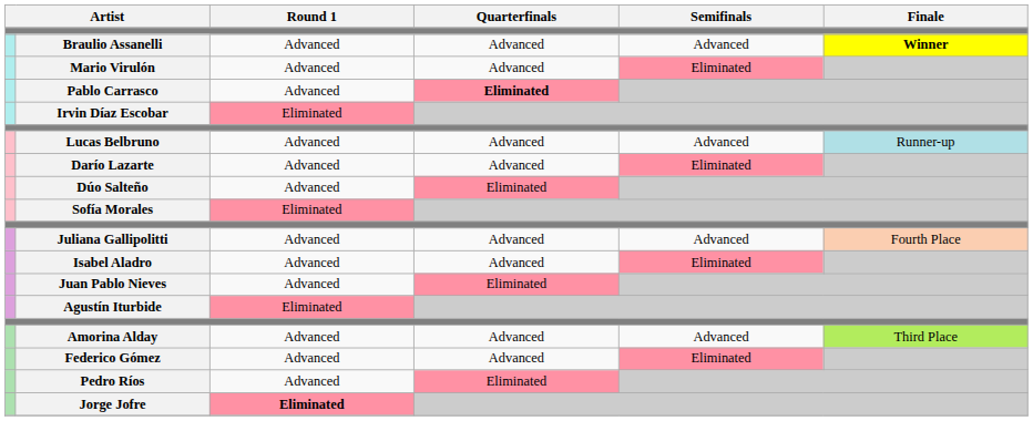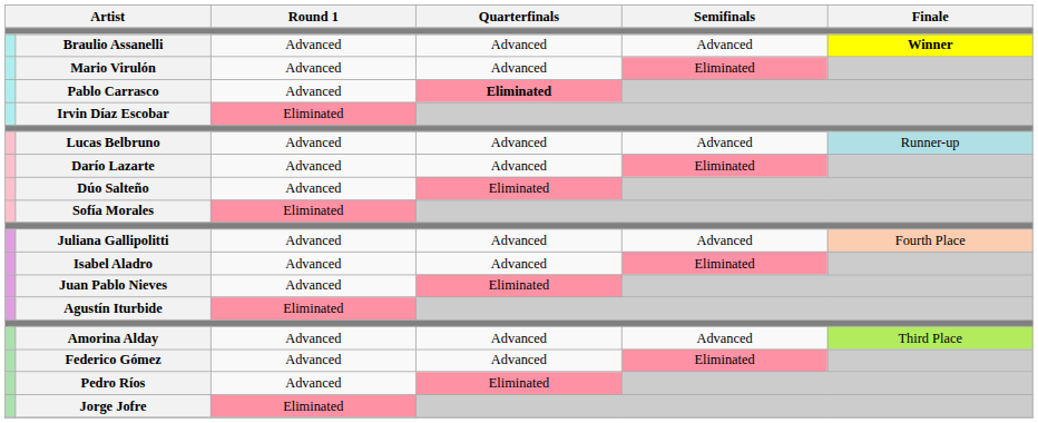Jorge Jofre | Round 1: bold -> normal
